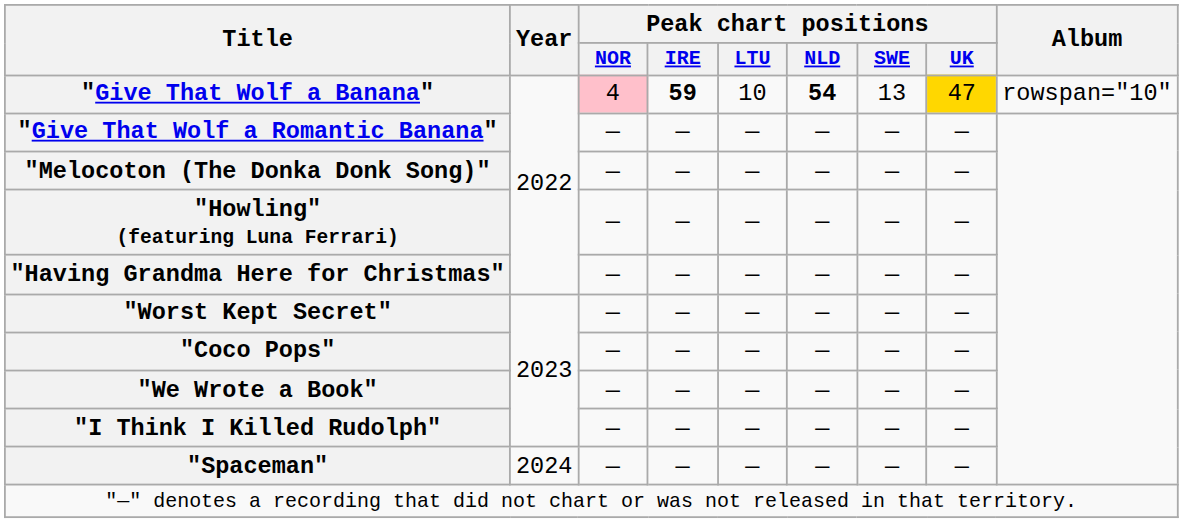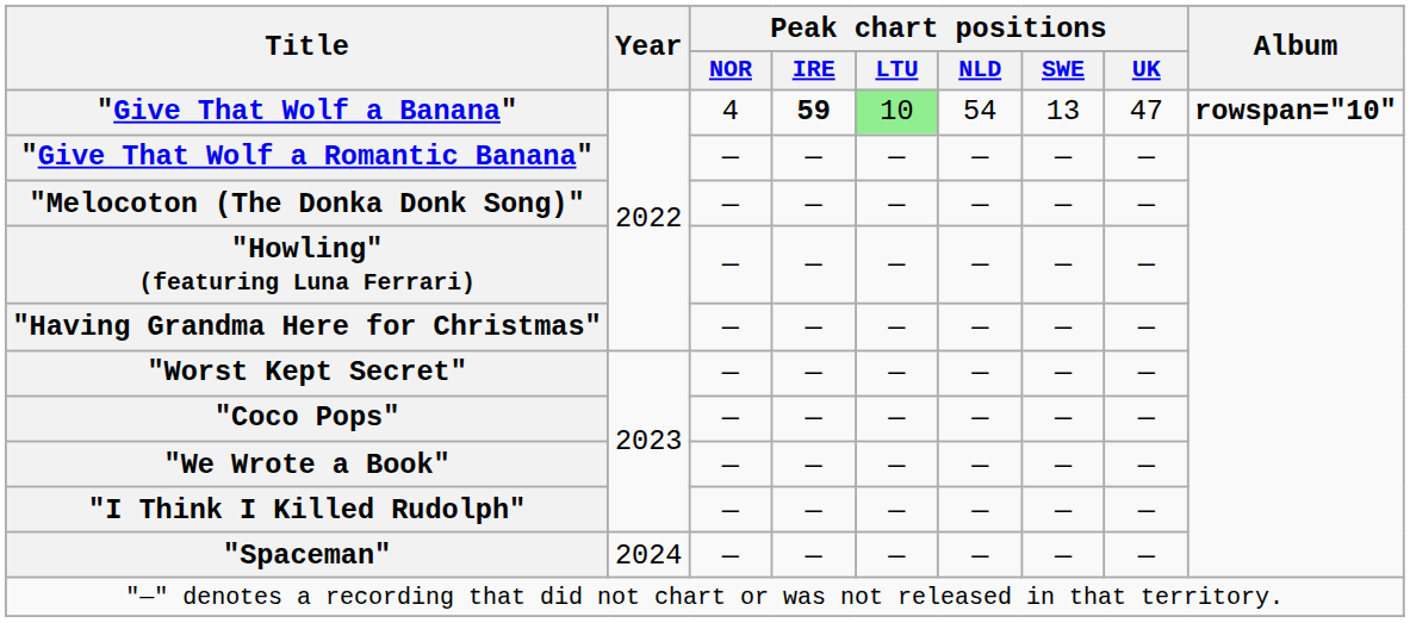"Give That Wolf a Banana" | Peak chart positions / NOR: pink background -> no background
"Give That Wolf a Banana" | Peak chart positions / LTU: no background -> lightgreen background
"Give That Wolf a Banana" | Peak chart positions / NLD: bold -> normal
"Give That Wolf a Banana" | Peak chart positions / UK: gold background -> no background
"Give That Wolf a Banana" | Album: normal -> bold
